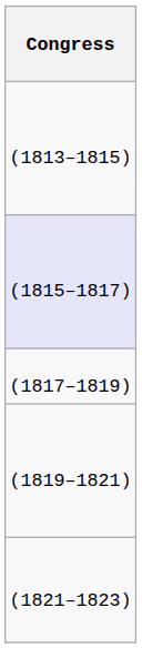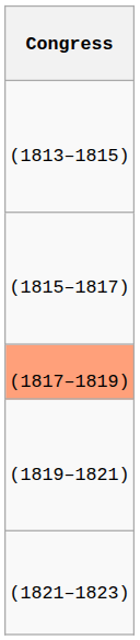row 3 | column 1: lavender background -> no background
row 4 | column 1: no background -> lightsalmon background
